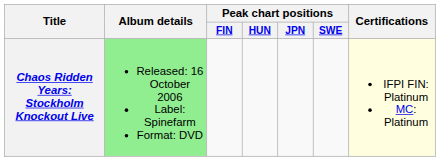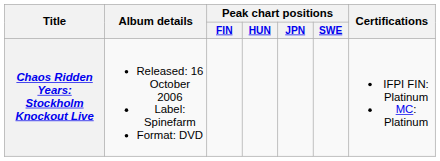Chaos Ridden Years: Stockholm Knockout Live | Album details: lightgreen background -> no background
Chaos Ridden Years: Stockholm Knockout Live | Certifications: lightyellow background -> no background
